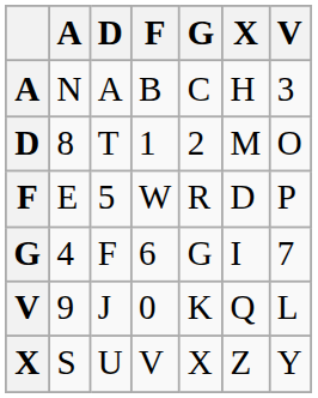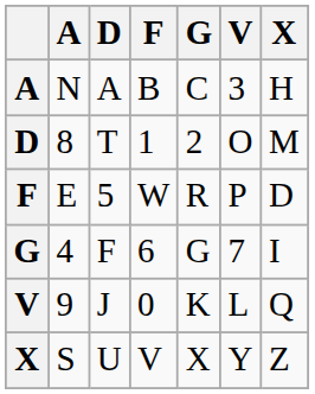columns swapped: V <-> X
